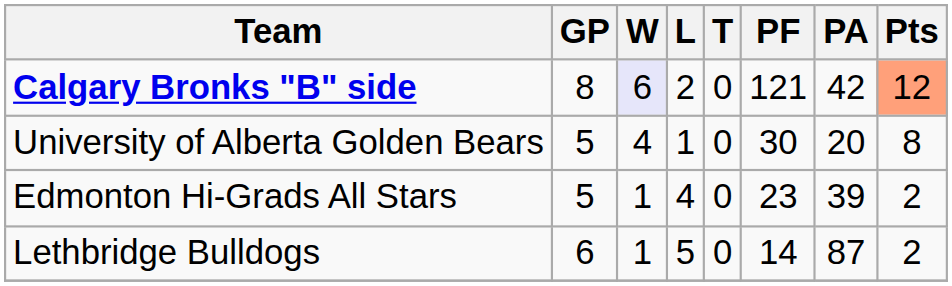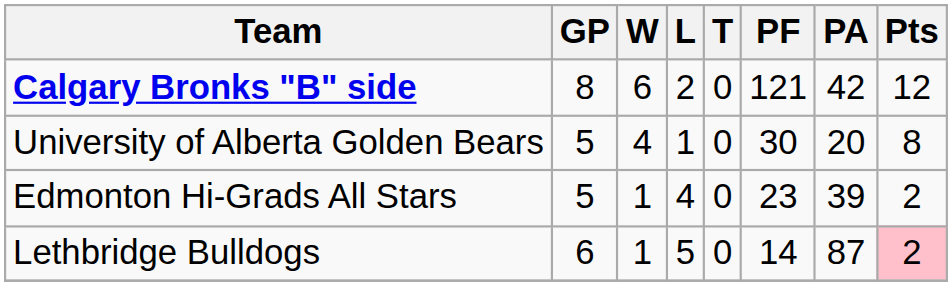Calgary Bronks "B" side | W: lavender background -> no background
Calgary Bronks "B" side | Pts: lightsalmon background -> no background
Lethbridge Bulldogs | Pts: no background -> pink background
